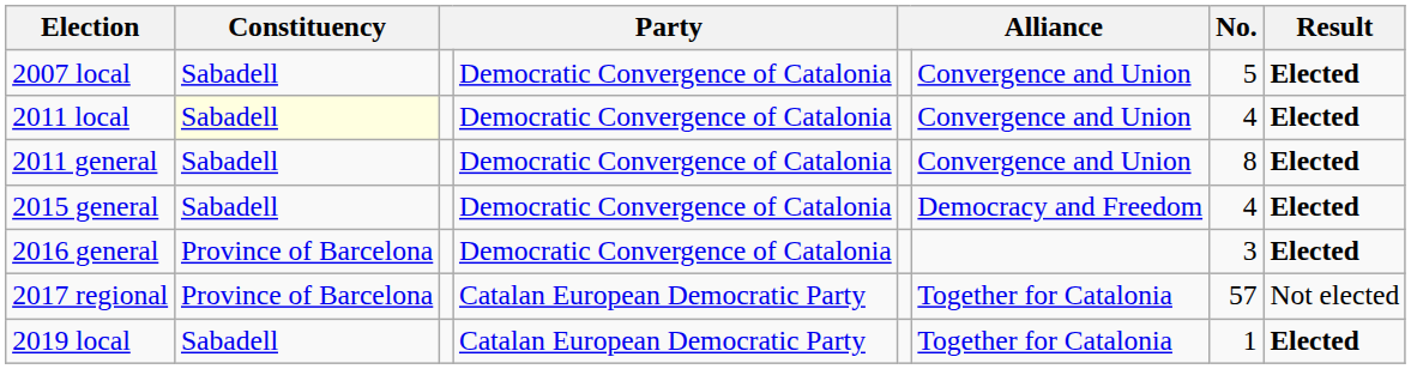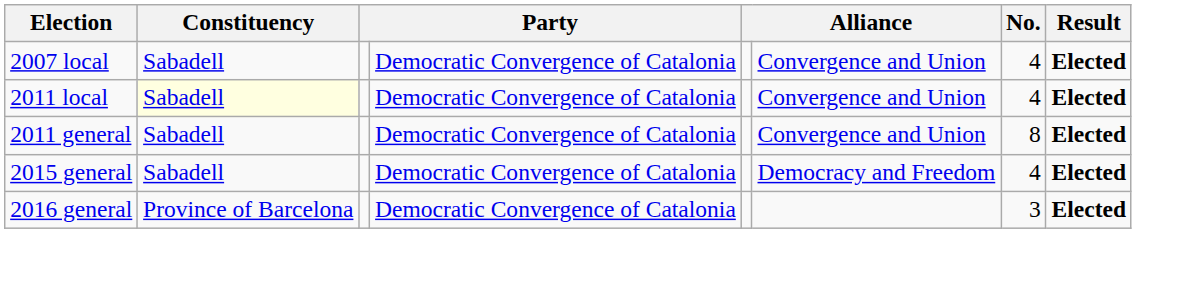2007 local | No.: 5 -> 4
- row: 2017 regional | Province of Barcelona | Catalan European Democratic Party | Together for Catalonia | 57 | Not elected
- row: 2019 local | Sabadell | Catalan European Democratic Party | Together for Catalonia | 1 | Elected
